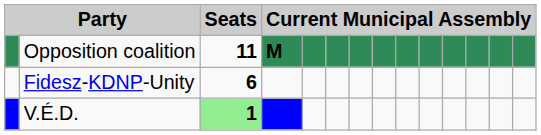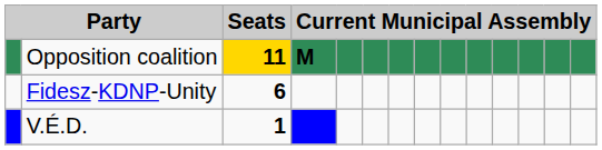Opposition coalition | Seats: no background -> gold background
V.É.D. | Seats: lightgreen background -> no background
